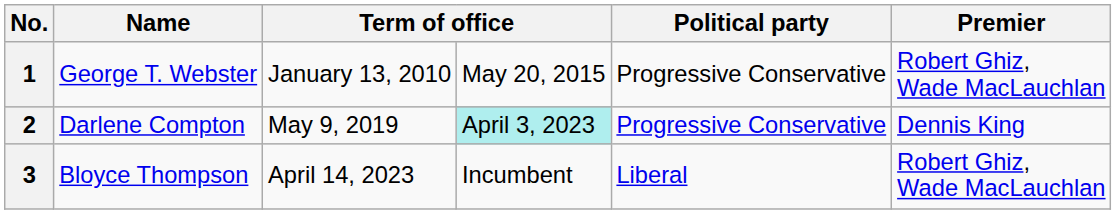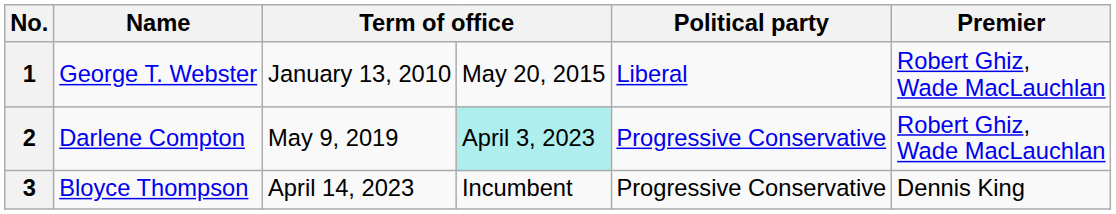1 | Political party: Progressive Conservative -> Liberal
2 | Premier: Dennis King -> Robert Ghiz, Wade MacLauchlan
3 | Political party: Liberal -> Progressive Conservative
3 | Premier: Robert Ghiz, Wade MacLauchlan -> Dennis King
